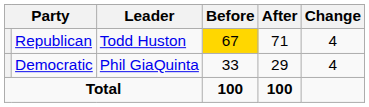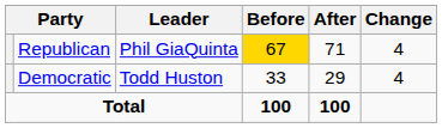Republican | Leader: Todd Huston -> Phil GiaQuinta
Democratic | Leader: Phil GiaQuinta -> Todd Huston
